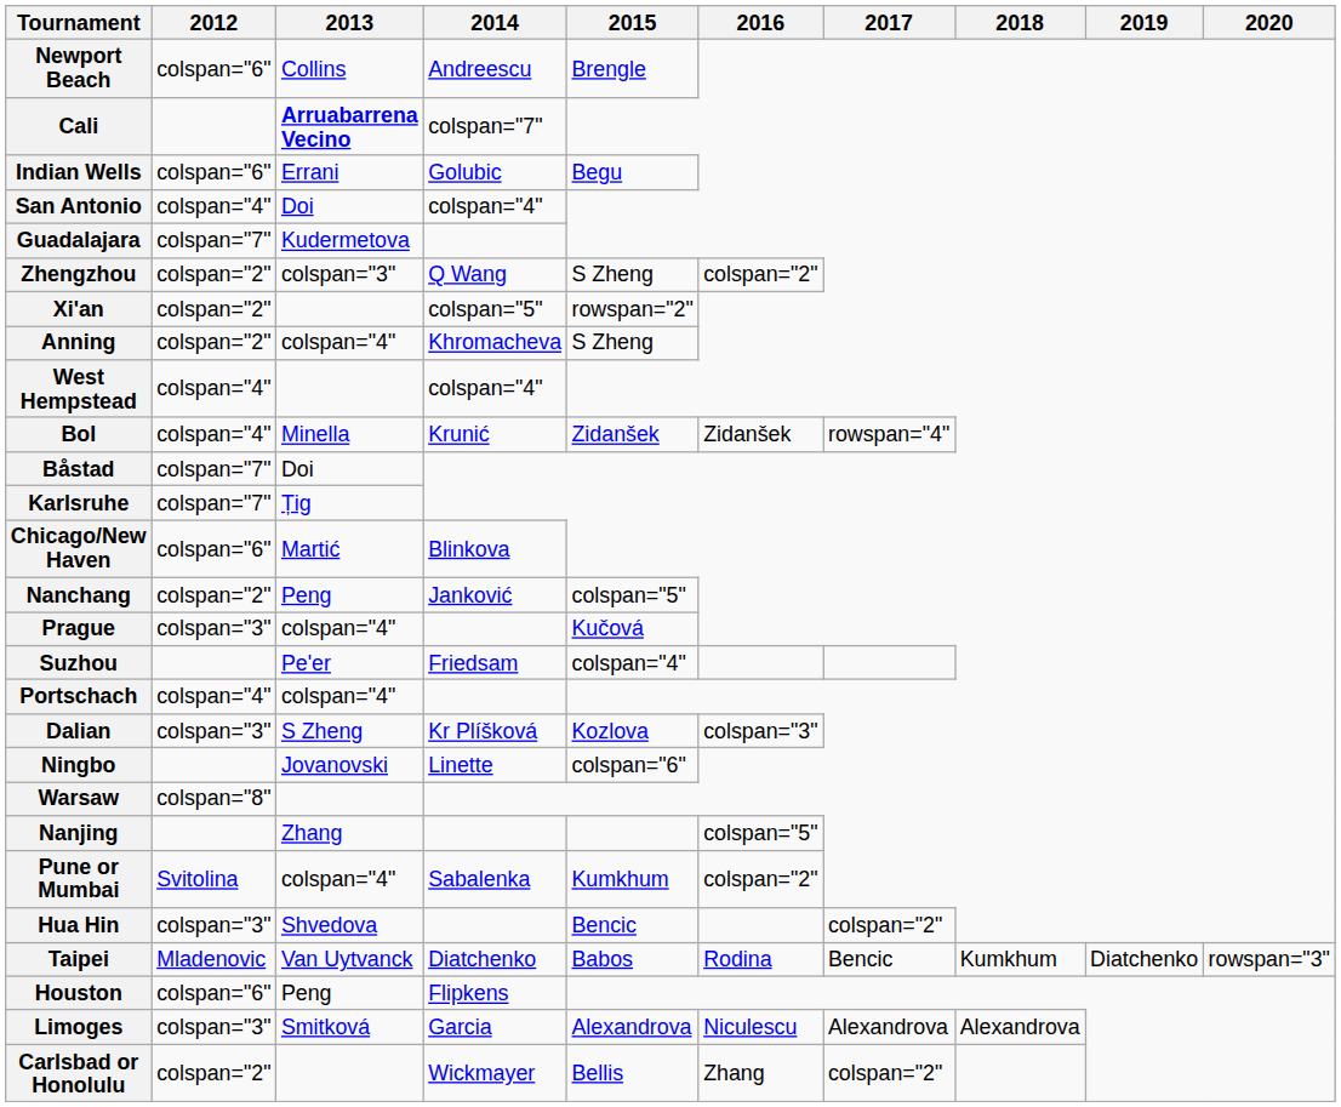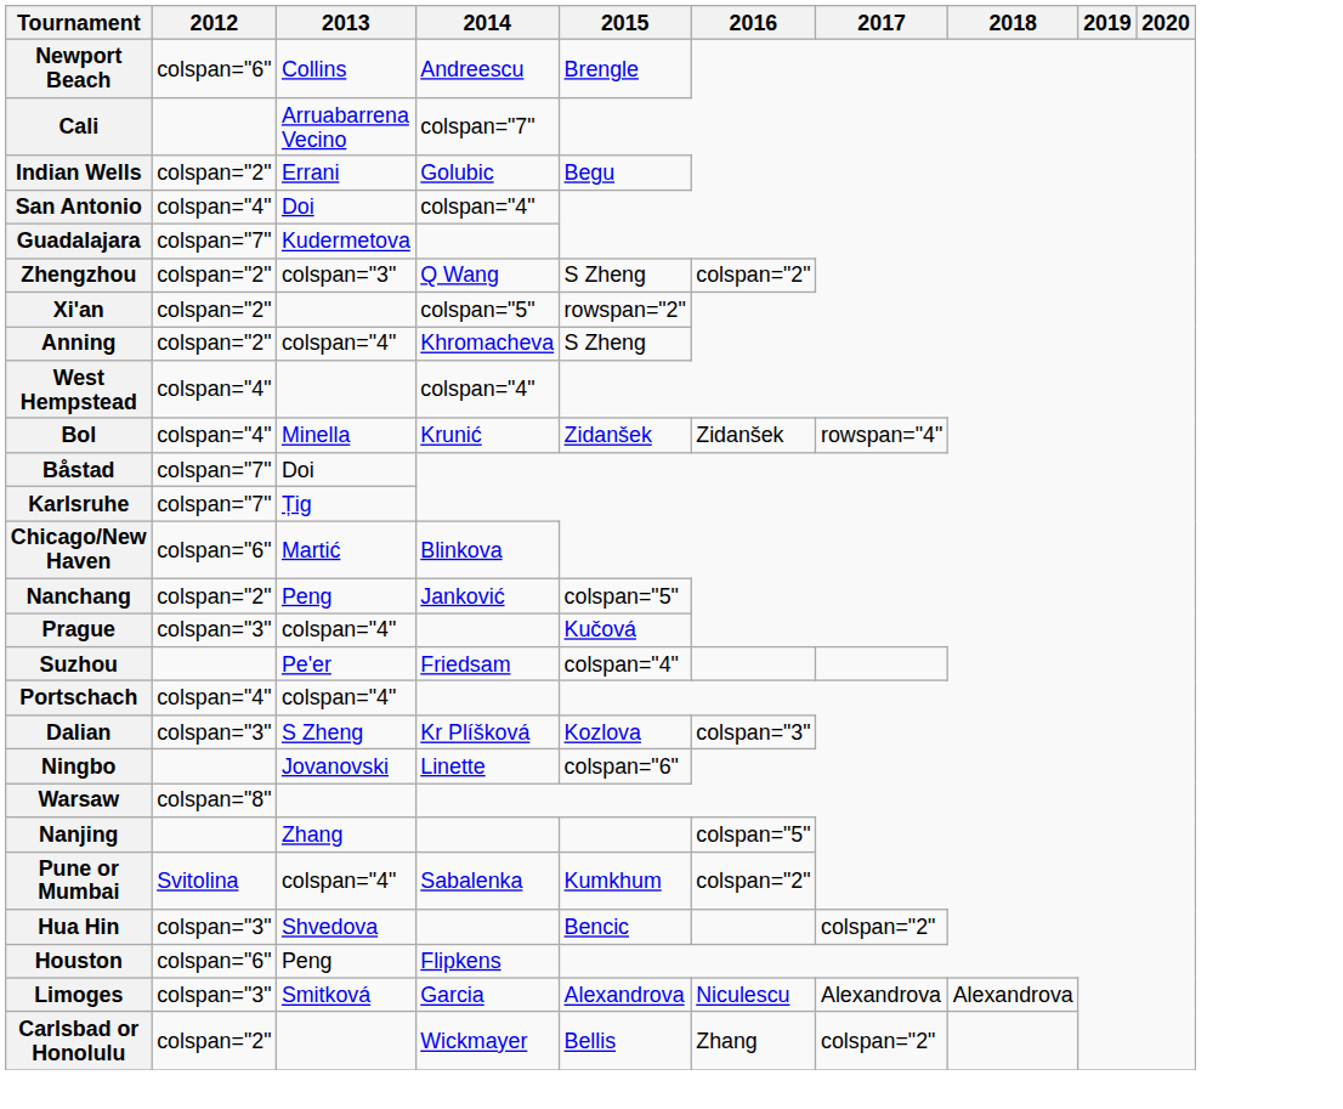Cali | 2013: bold -> normal
Indian Wells | 2012: colspan="6" -> colspan="2"
- row: Taipei | Mladenovic | Van Uytvanck | Diatchenko | Babos | Rodina | Bencic | Kumkhum | Diatchenko | rowspan="3"
